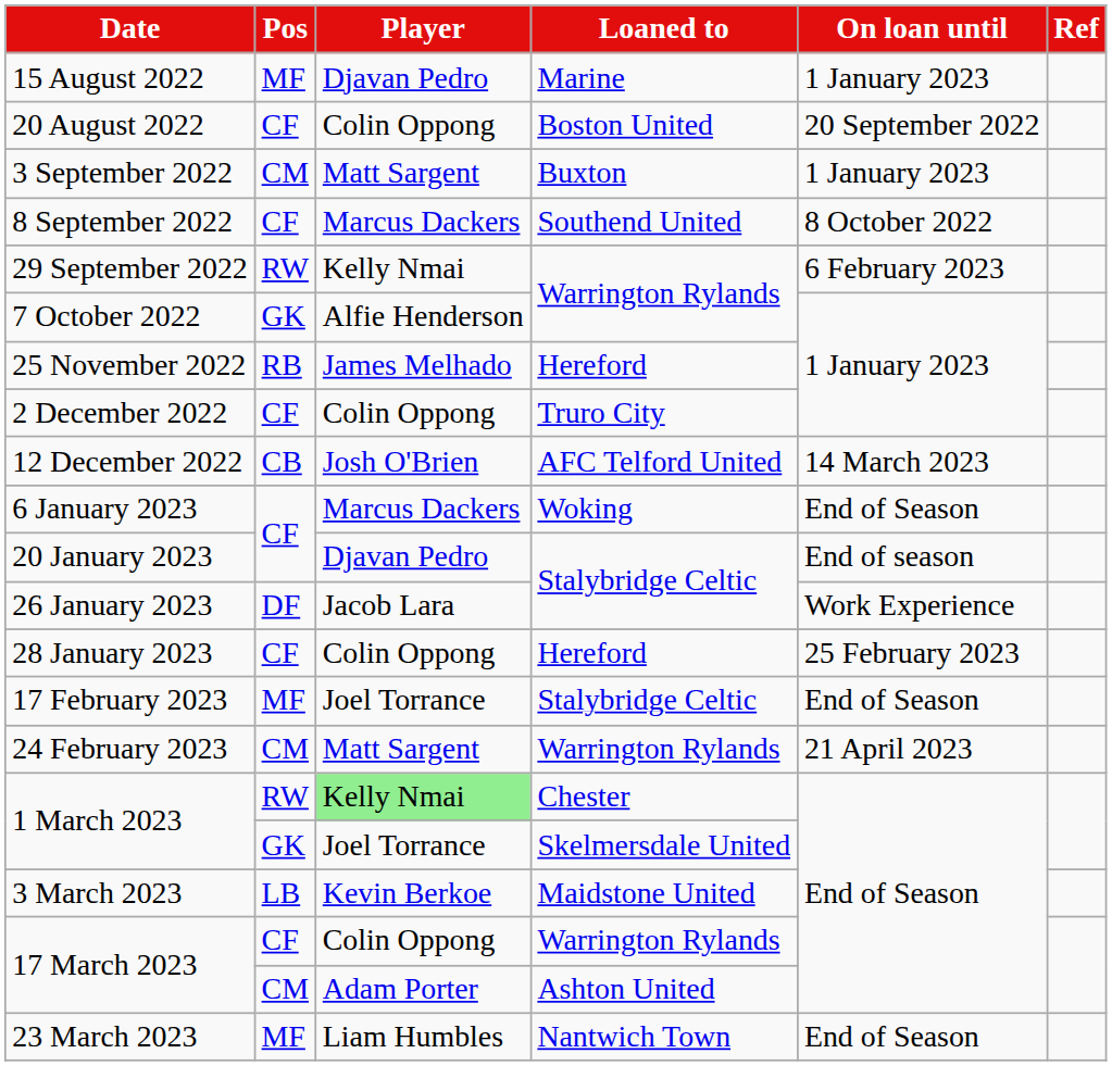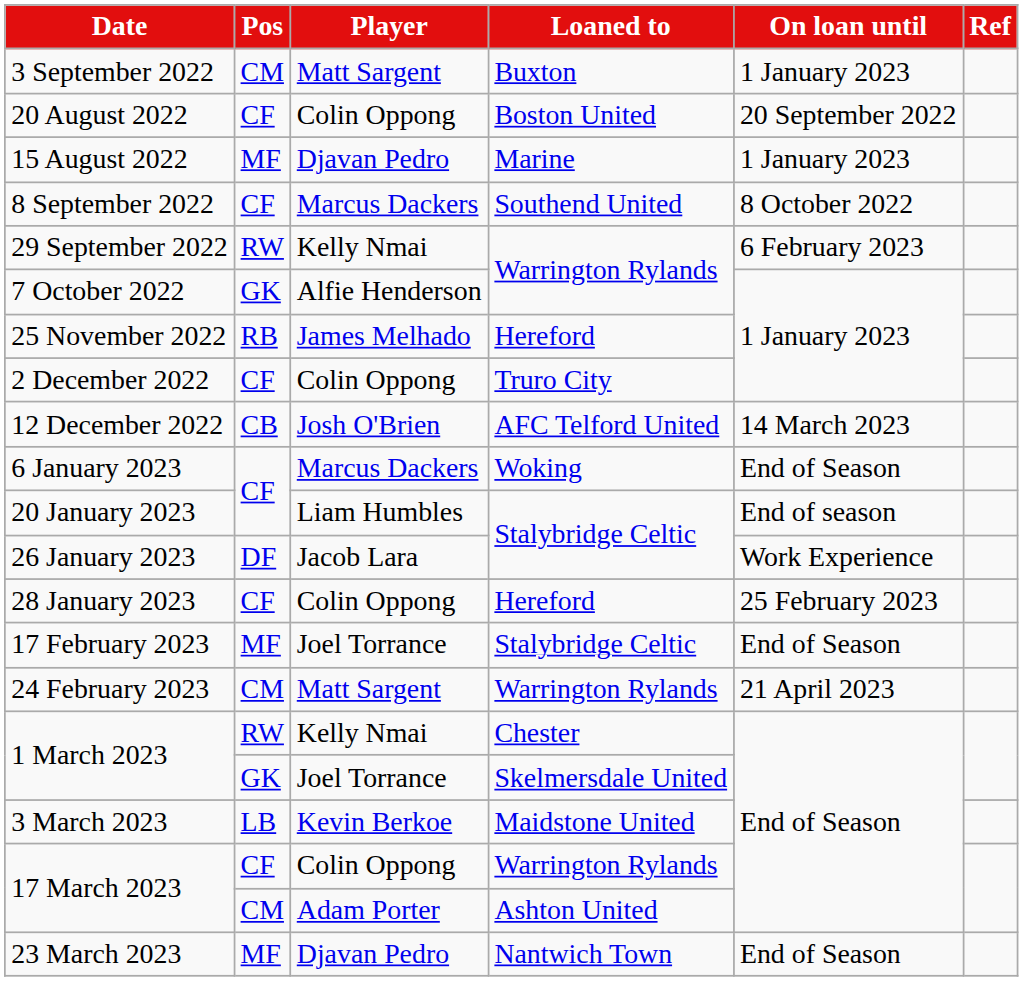rows swapped: 15 August 2022 <-> 3 September 2022
20 January 2023 | Player: Djavan Pedro -> Liam Humbles
1 March 2023 / Chester | Player: lightgreen background -> no background
23 March 2023 | Player: Liam Humbles -> Djavan Pedro
